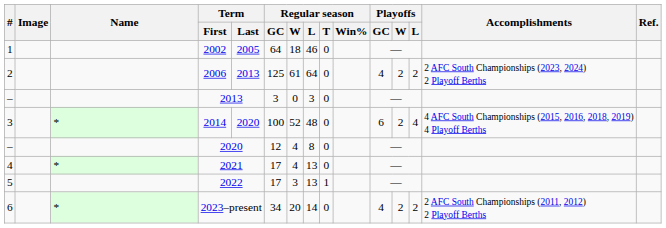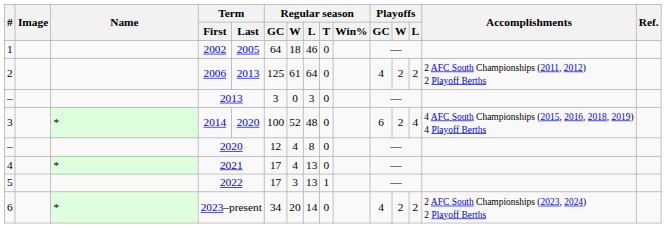2006 | Accomplishments: 2 AFC South Championships (2023, 2024) 2 Playoff Berths -> 2 AFC South Championships (2011, 2012) 2 Playoff Berths
2023–present | Accomplishments: 2 AFC South Championships (2011, 2012) 2 Playoff Berths -> 2 AFC South Championships (2023, 2024) 2 Playoff Berths
